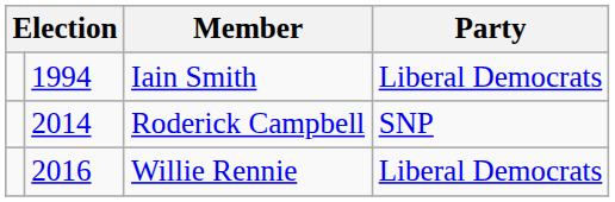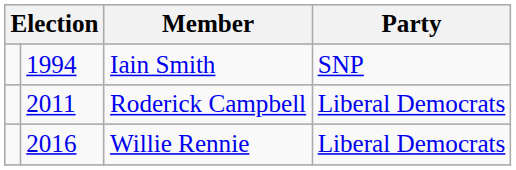Iain Smith | Party: Liberal Democrats -> SNP
Roderick Campbell | column 2: 2014 -> 2011
Roderick Campbell | Party: SNP -> Liberal Democrats
